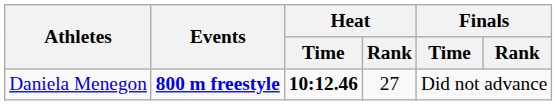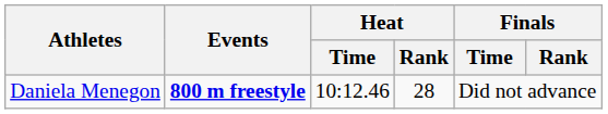Daniela Menegon | Heat / Time: bold -> normal
Daniela Menegon | Heat / Rank: 27 -> 28
